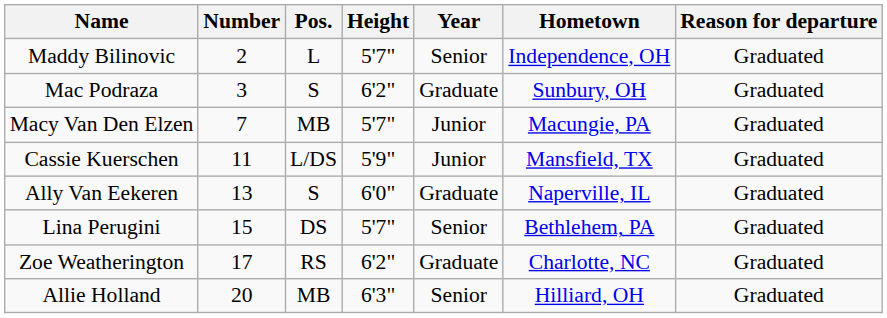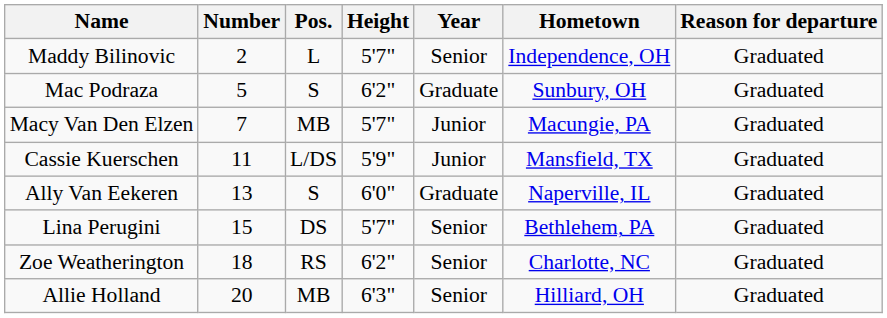Mac Podraza | Number: 3 -> 5
Zoe Weatherington | Number: 17 -> 18
Zoe Weatherington | Year: Graduate -> Senior
